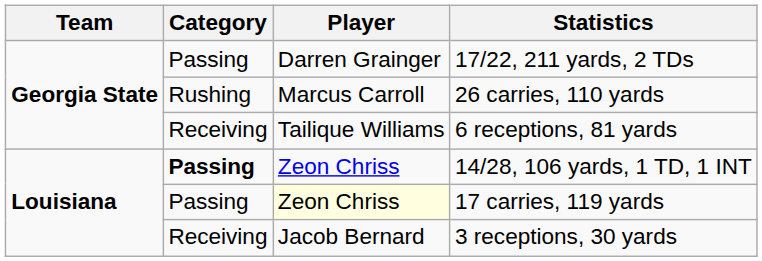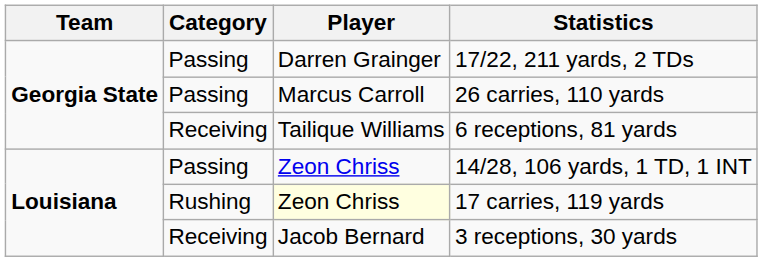26 carries, 110 yards | Category: Rushing -> Passing
14/28, 106 yards, 1 TD, 1 INT | Category: bold -> normal
17 carries, 119 yards | Category: Passing -> Rushing
